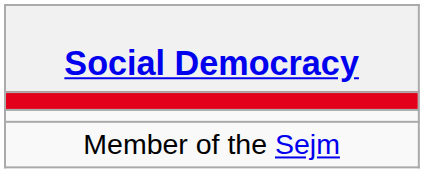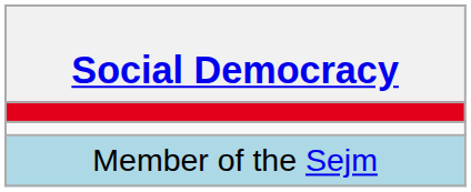Member of the Sejm | column 1: no background -> lightblue background
